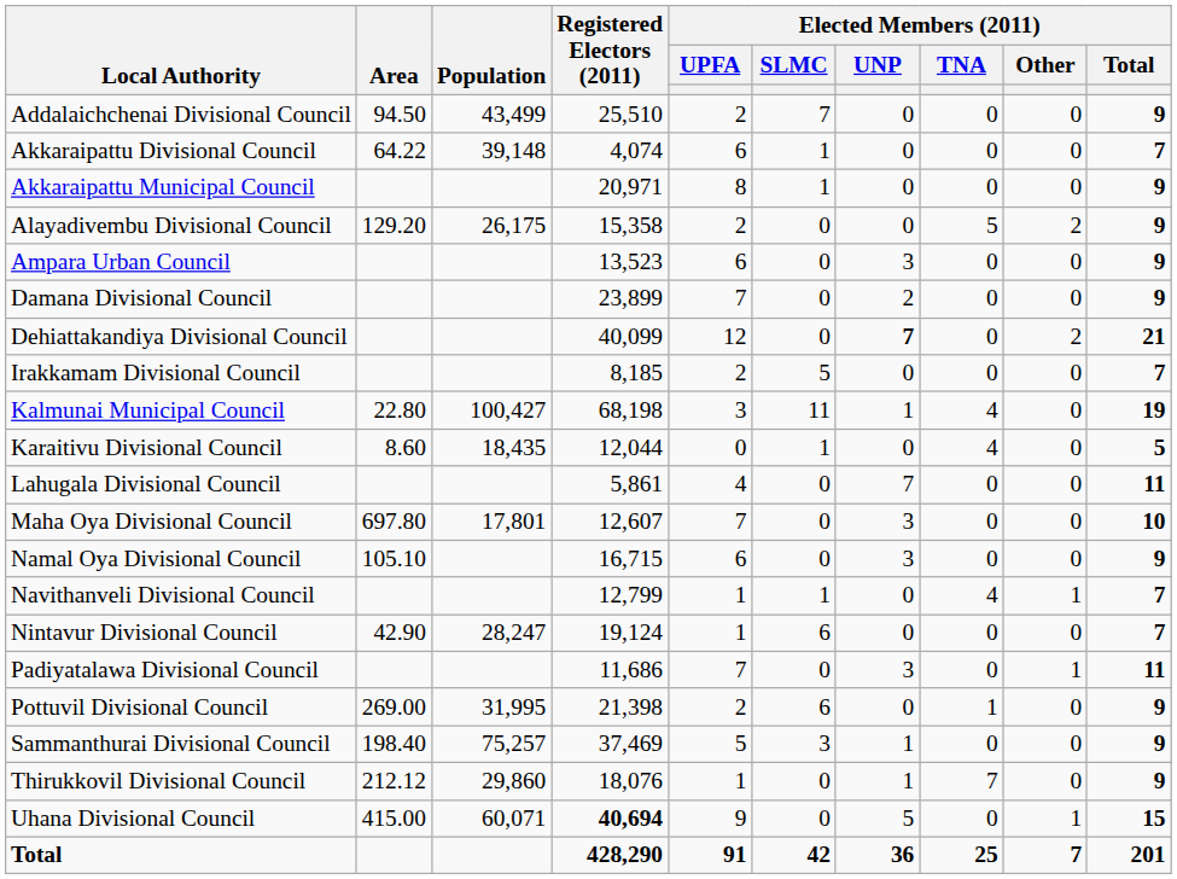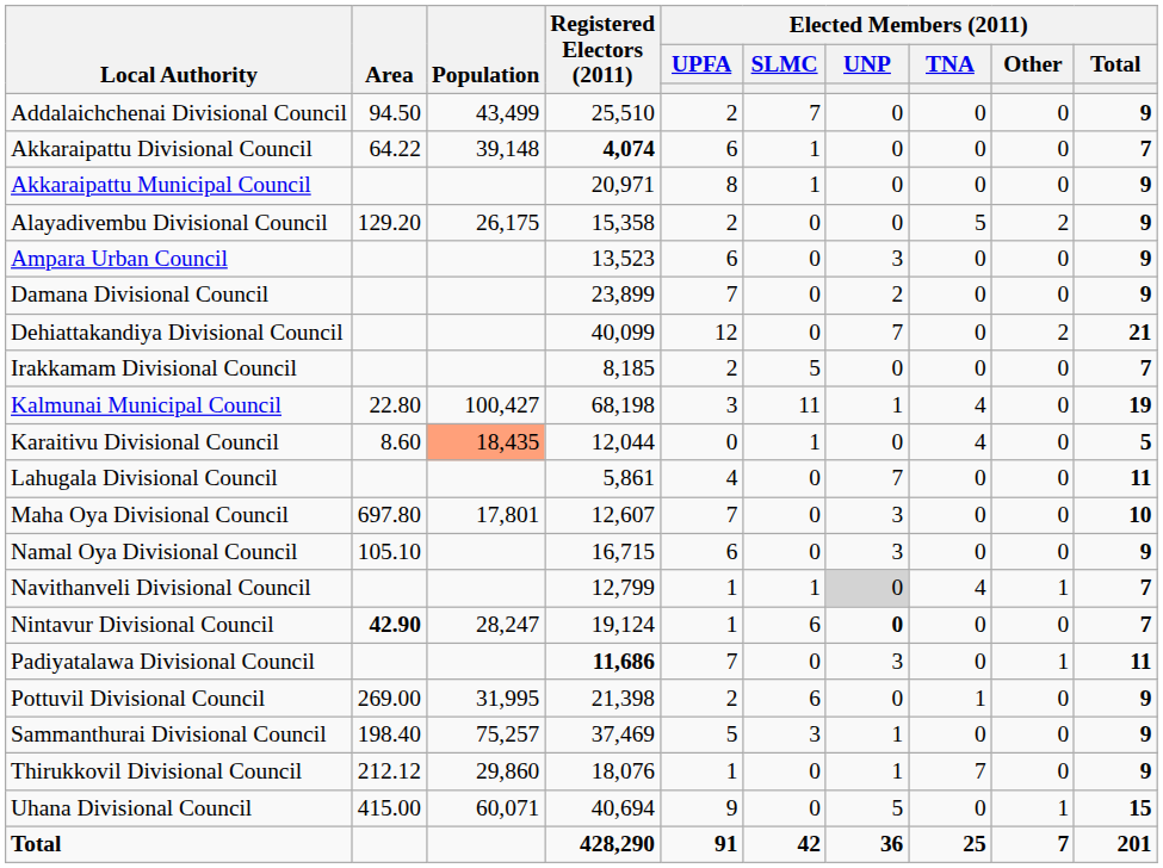Akkaraipattu Divisional Council | Registered Electors (2011): normal -> bold
Dehiattakandiya Divisional Council | Elected Members (2011) / UNP: bold -> normal
Karaitivu Divisional Council | Population: no background -> lightsalmon background
Navithanveli Divisional Council | Elected Members (2011) / UNP: no background -> lightgrey background
Nintavur Divisional Council | Area: normal -> bold
Nintavur Divisional Council | Elected Members (2011) / UNP: normal -> bold
Padiyatalawa Divisional Council | Registered Electors (2011): normal -> bold
Uhana Divisional Council | Registered Electors (2011): bold -> normal
